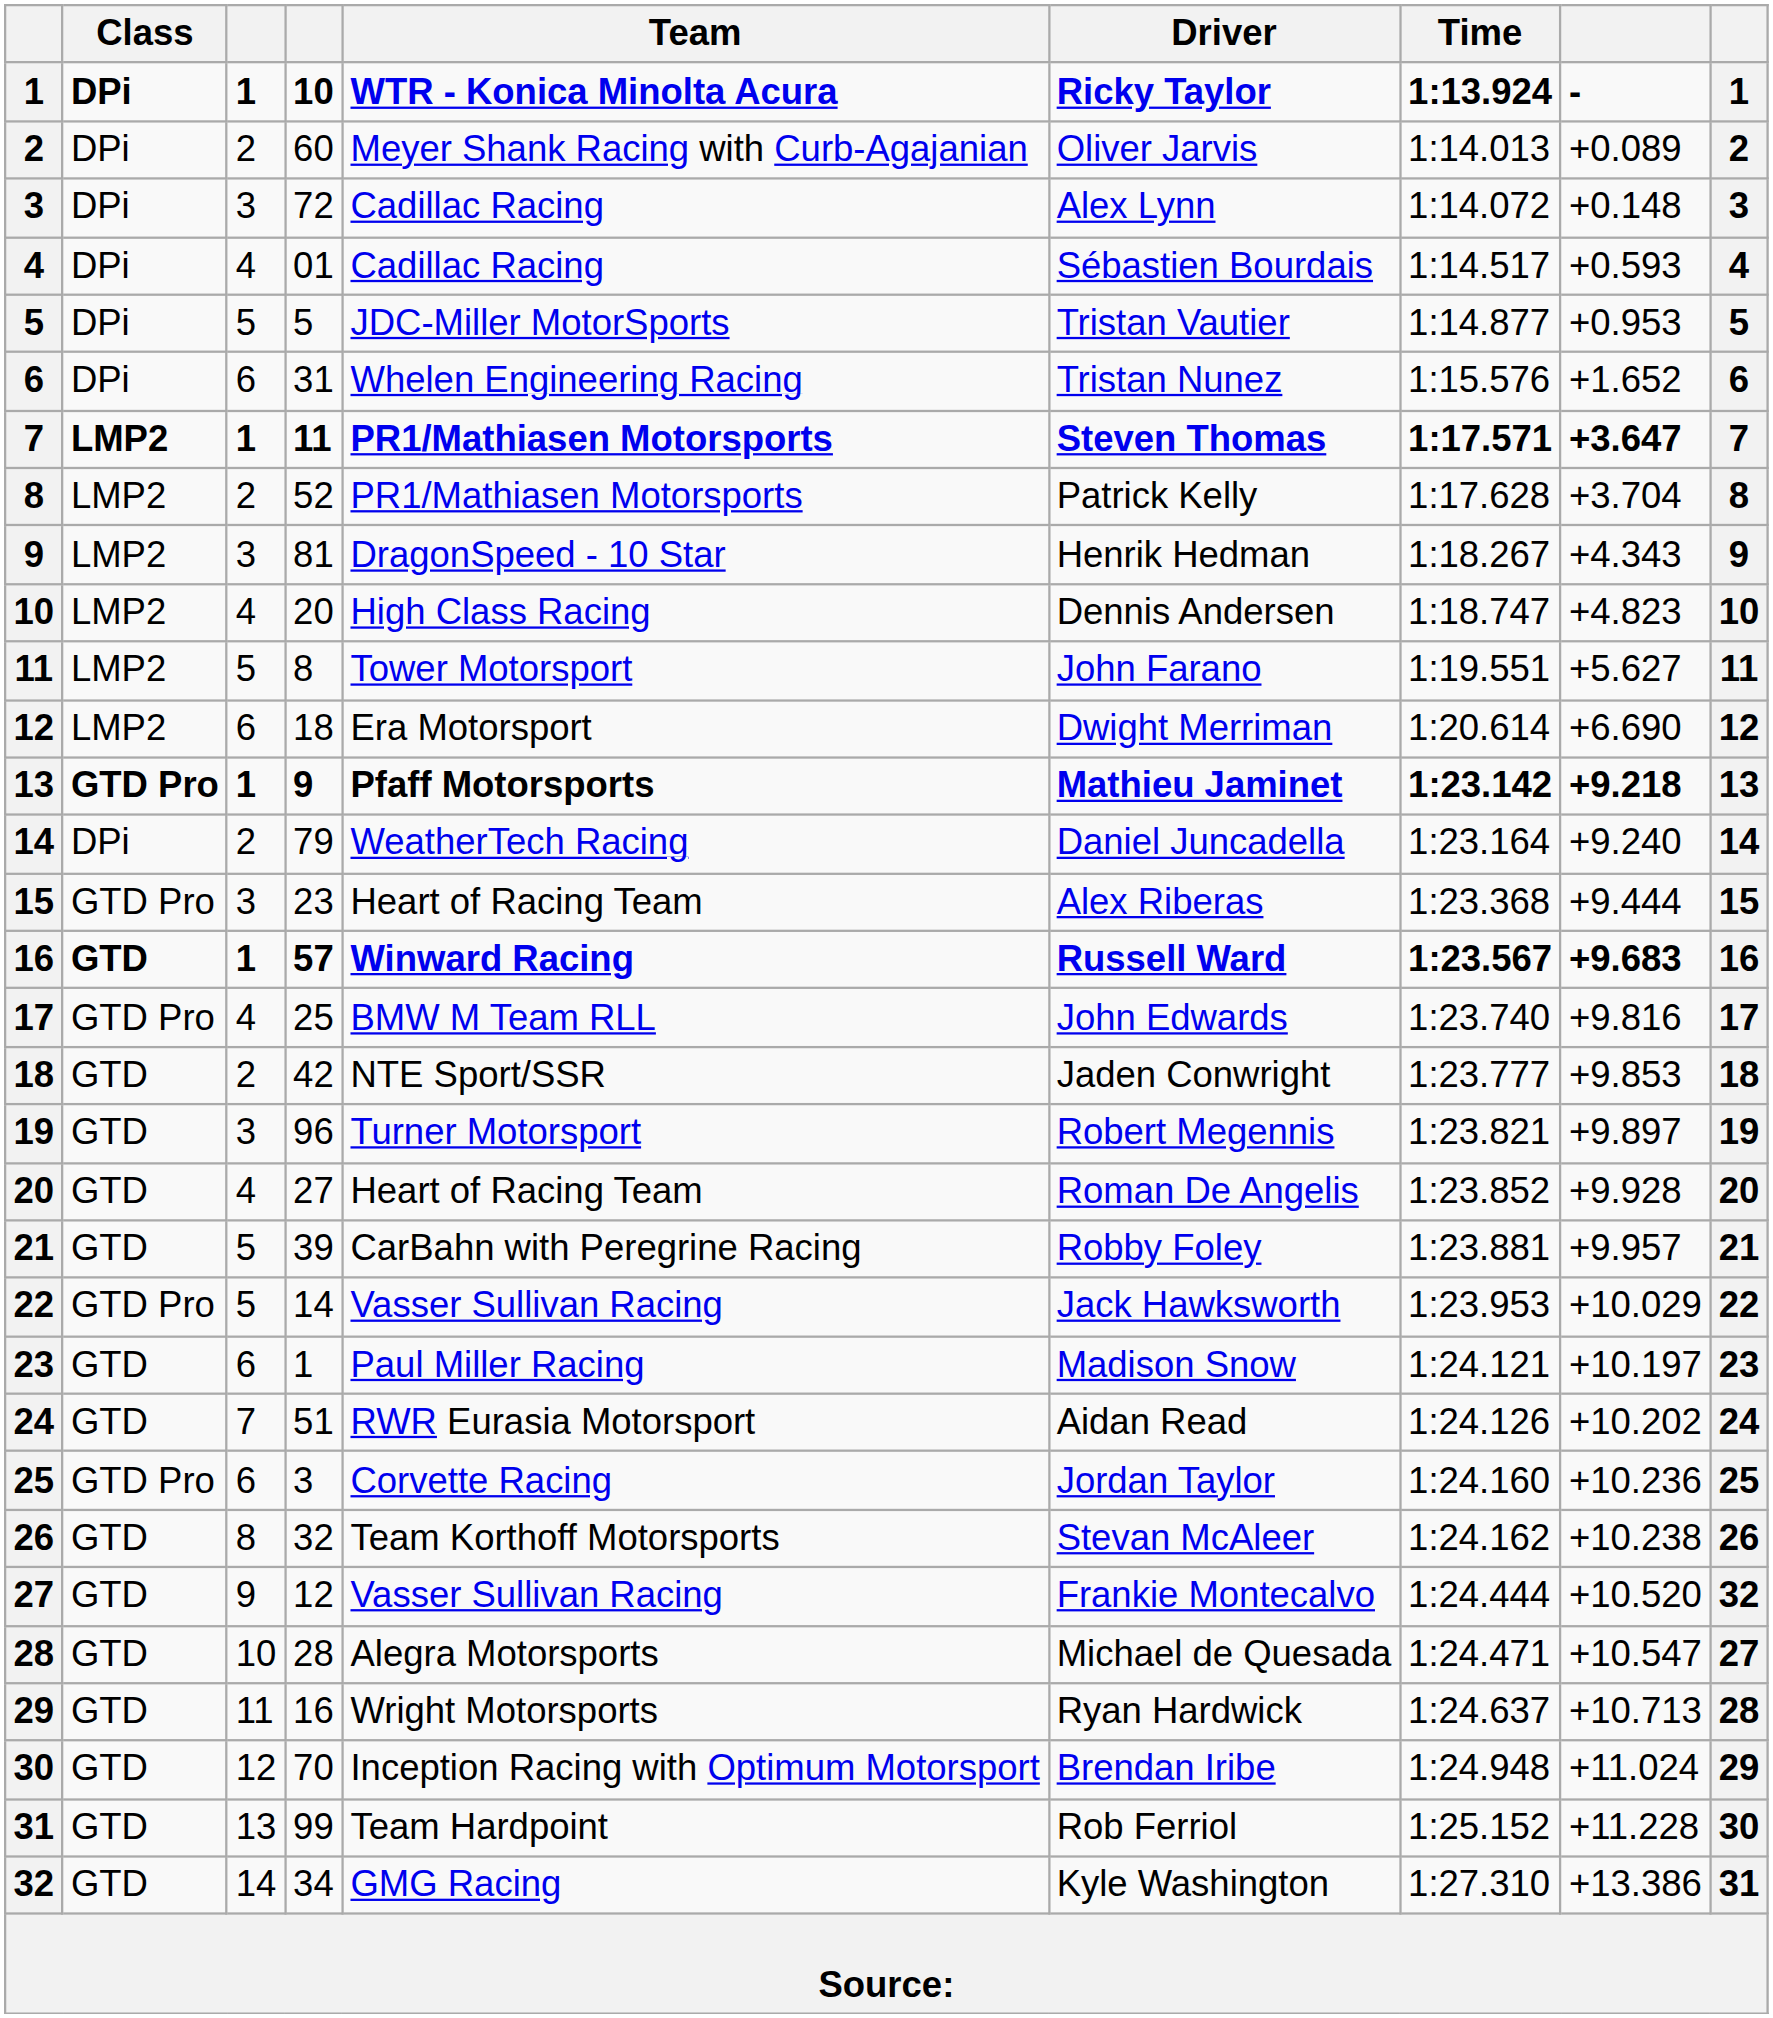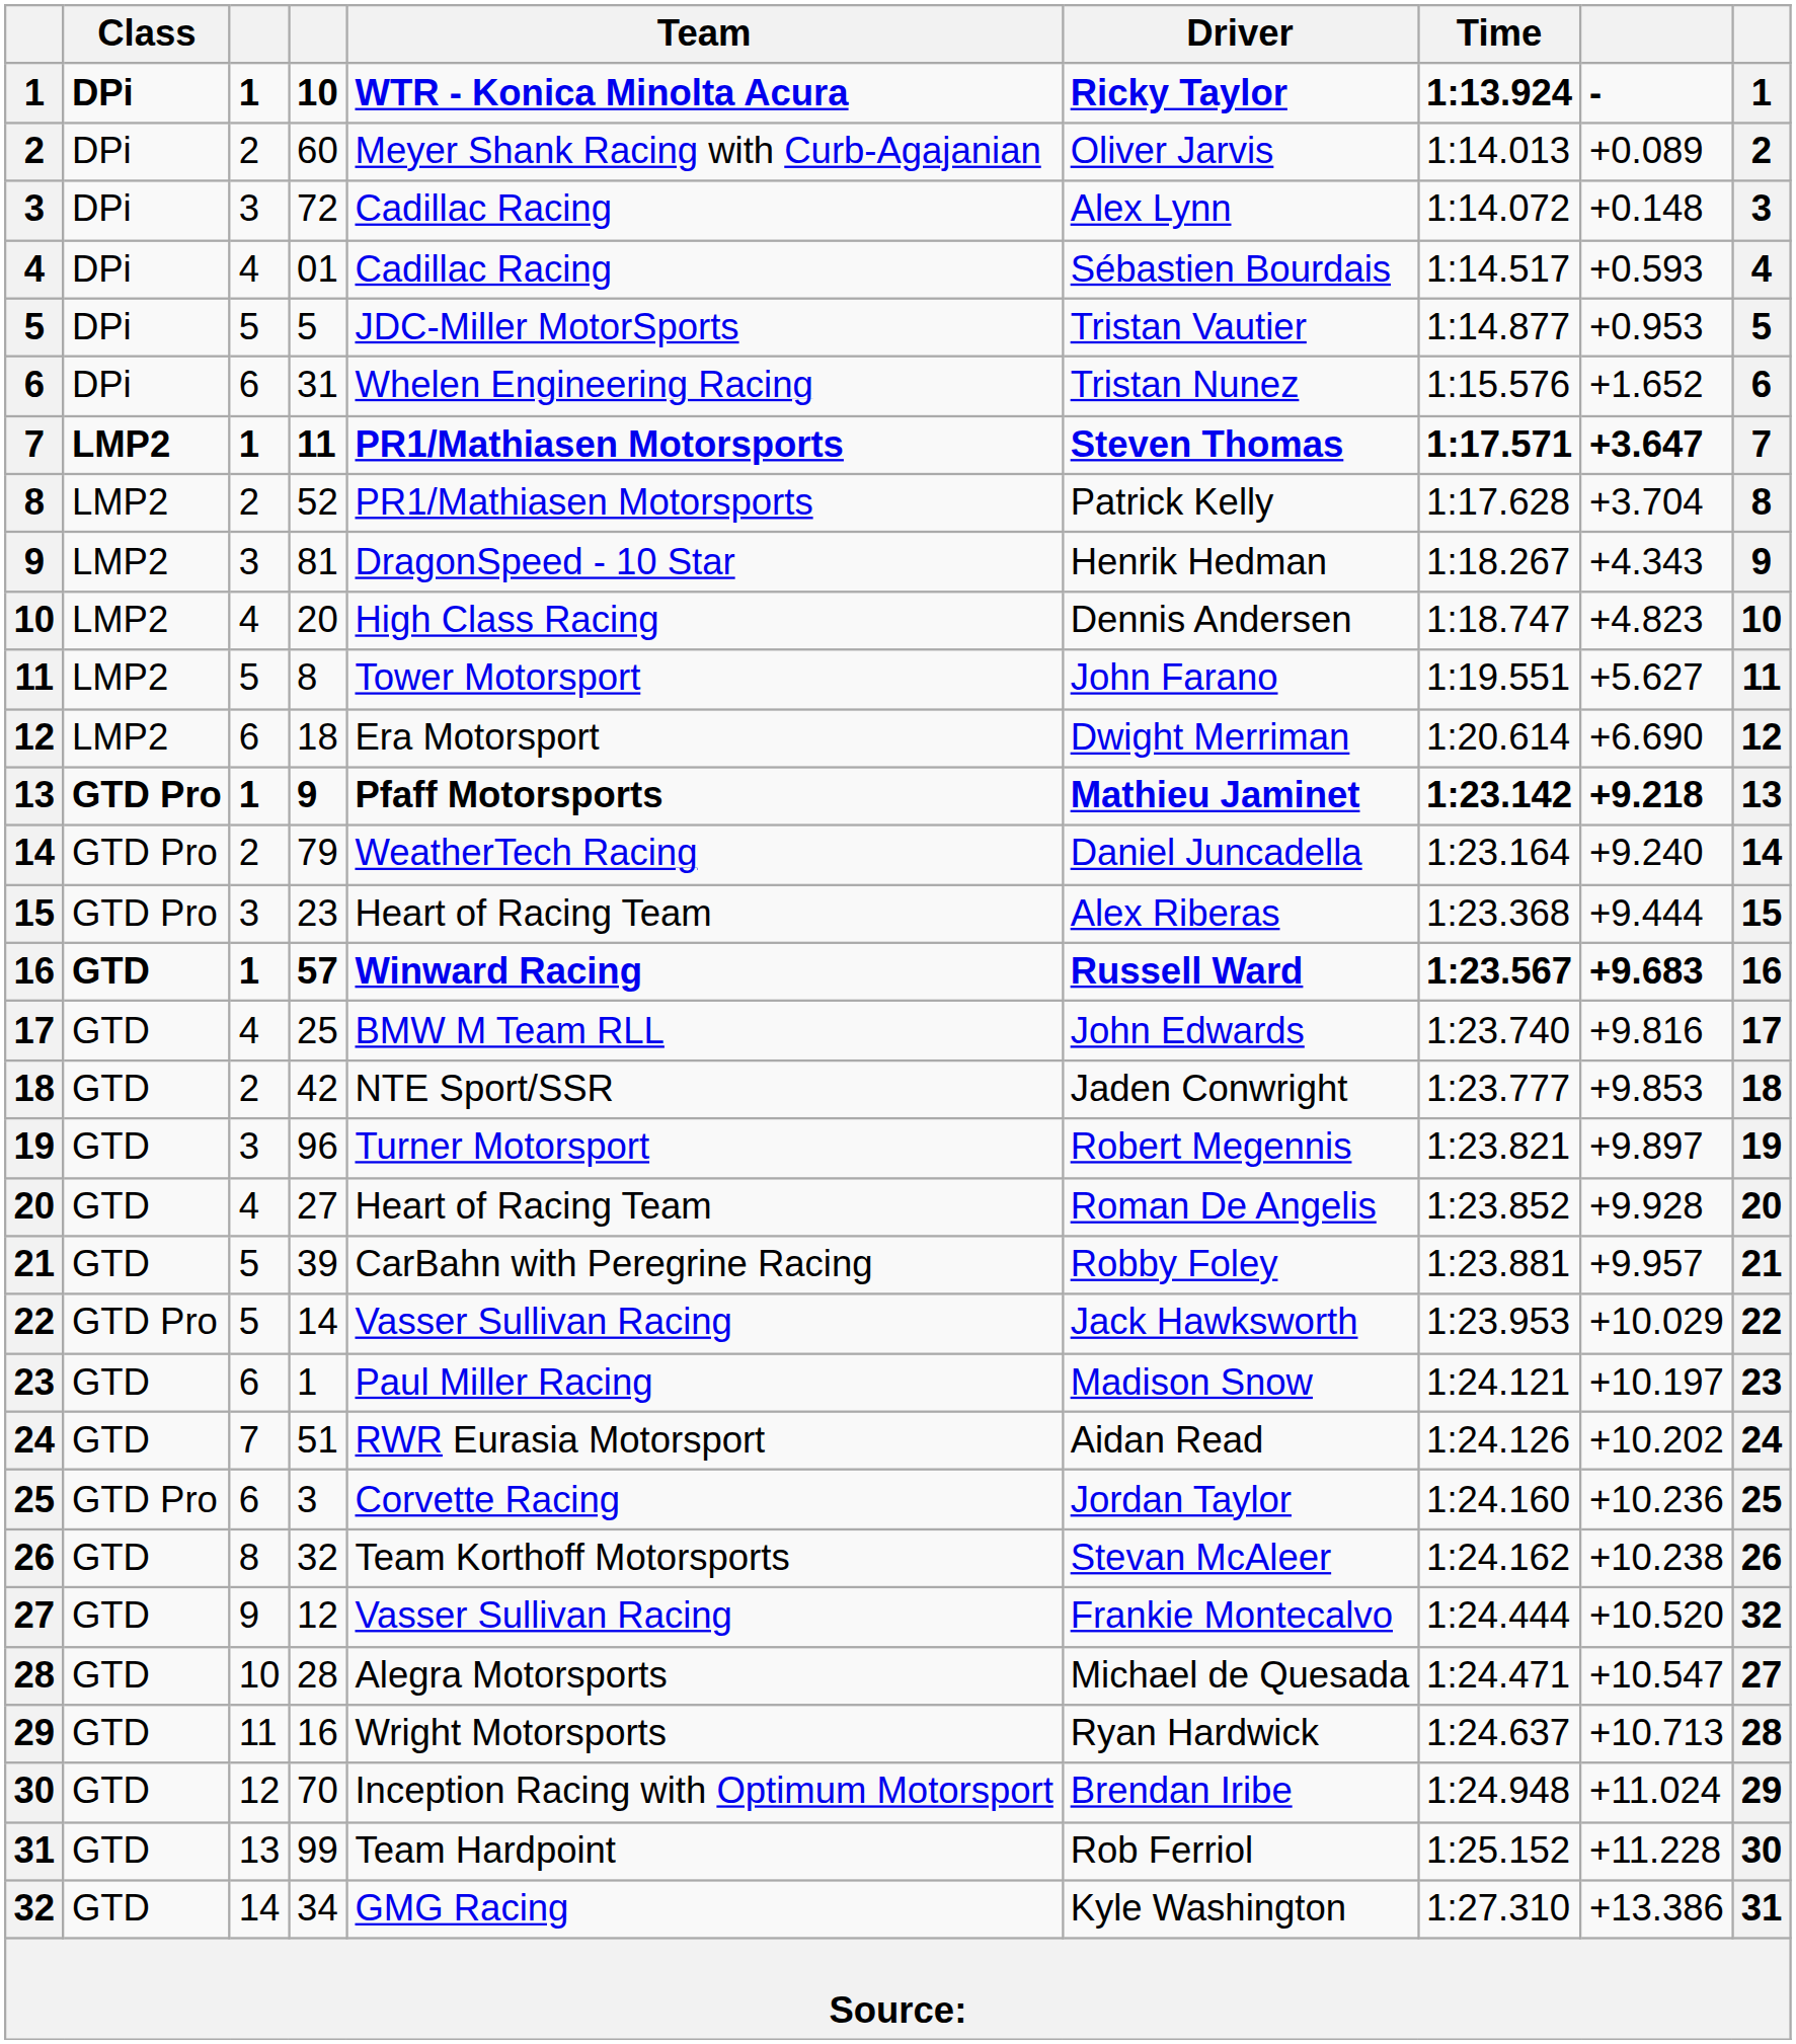row 15 | Class: DPi -> GTD Pro
row 18 | Class: GTD Pro -> GTD
